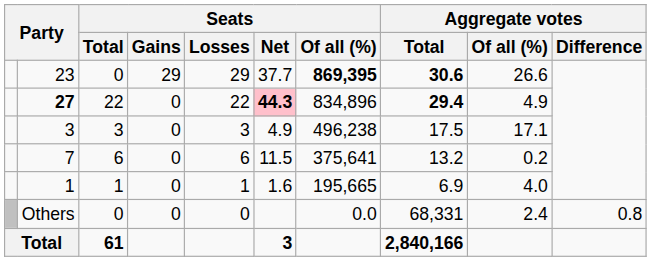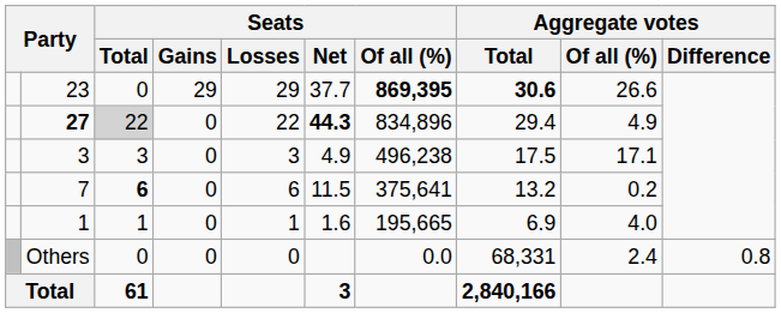27 | Seats / Total: no background -> lightgrey background
27 | Seats / Net: pink background -> no background
27 | Aggregate votes / Total: bold -> normal
7 | Seats / Total: normal -> bold
